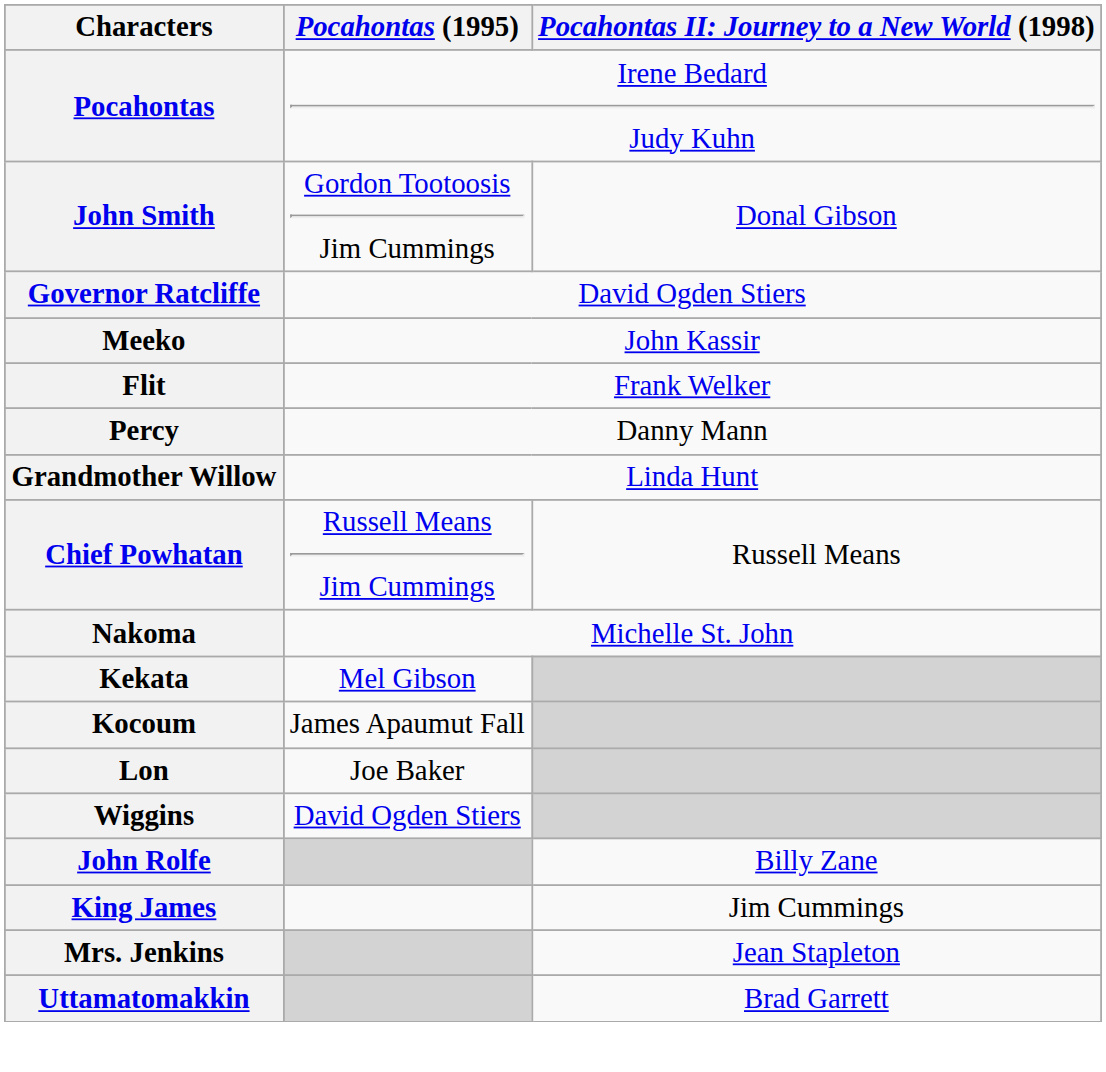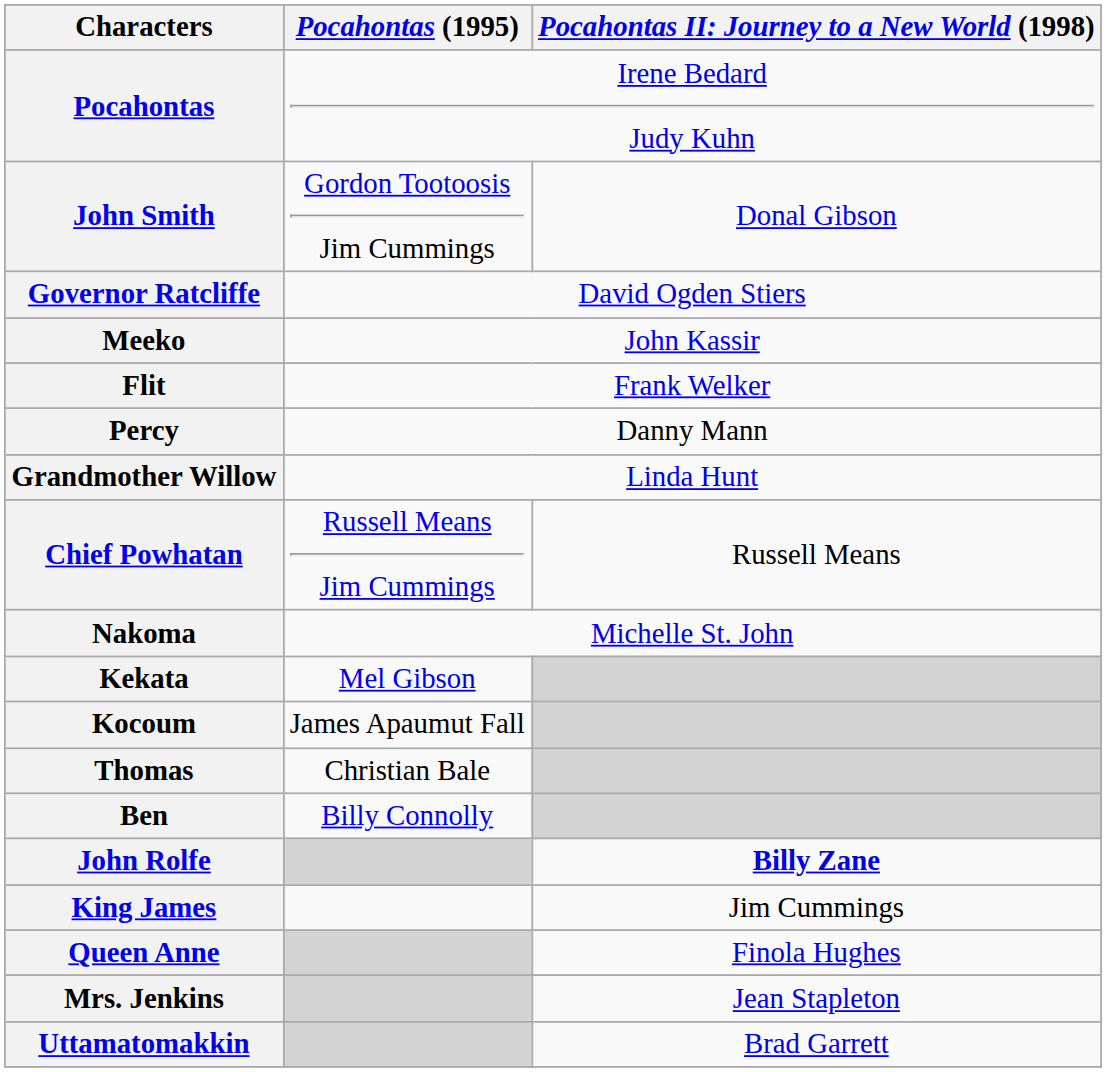+ row: Thomas | Christian Bale
+ row: Ben | Billy Connolly
- row: Lon | Joe Baker
- row: Wiggins | David Ogden Stiers
John Rolfe | column 3: normal -> bold
+ row: Queen Anne | Finola Hughes
